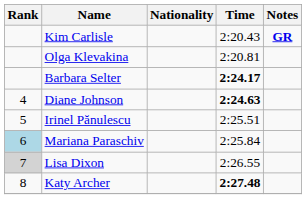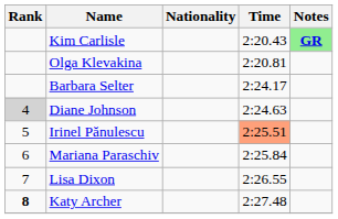Kim Carlisle | Notes: no background -> lightgreen background
Barbara Selter | Time: bold -> normal
Diane Johnson | Rank: no background -> lightgrey background
Diane Johnson | Time: bold -> normal
Irinel Pănulescu | Time: no background -> lightsalmon background
Mariana Paraschiv | Rank: lightblue background -> no background
Lisa Dixon | Rank: lightgrey background -> no background
Katy Archer | Rank: normal -> bold
Katy Archer | Time: bold -> normal
